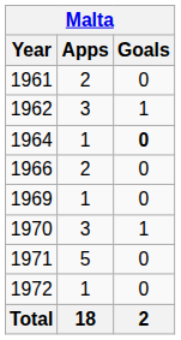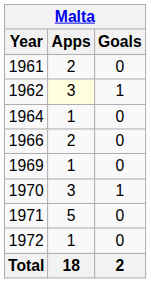1962 | Apps: no background -> lightyellow background
1964 | Goals: bold -> normal
